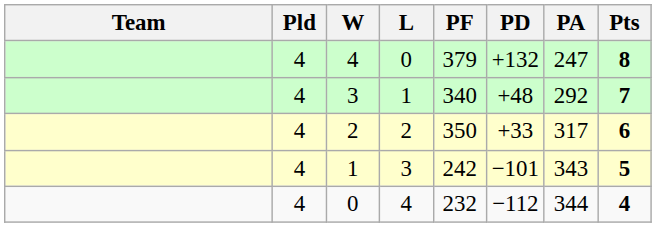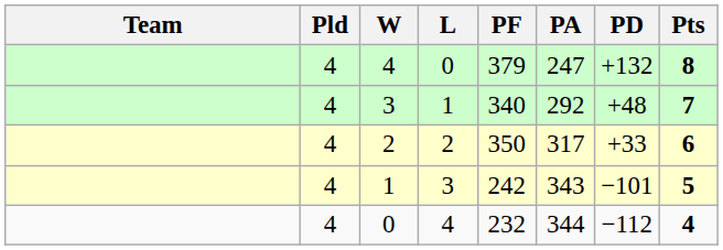columns swapped: PA <-> PD
